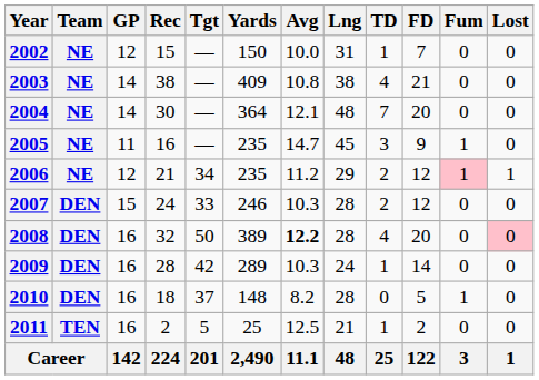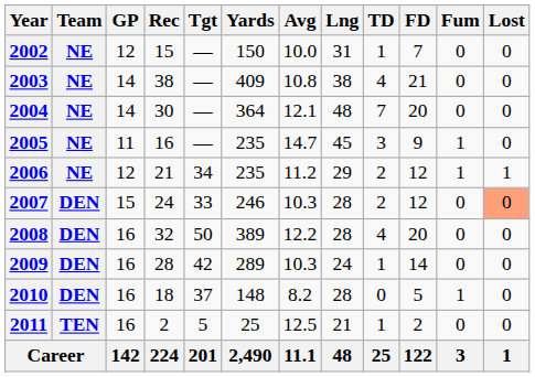2006 | Fum: pink background -> no background
2007 | Lost: no background -> lightsalmon background
2008 | Avg: bold -> normal
2008 | Lost: pink background -> no background
